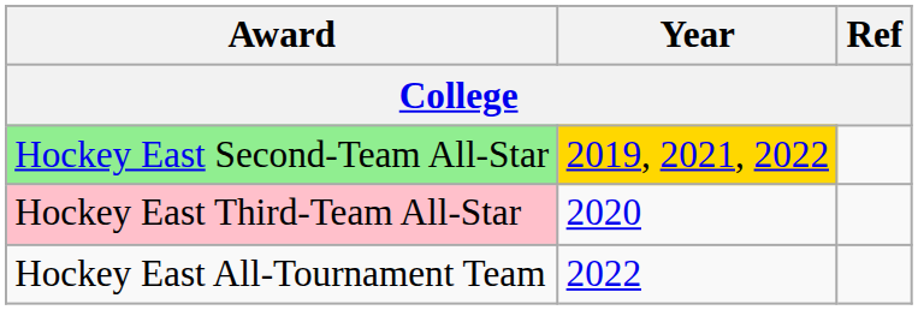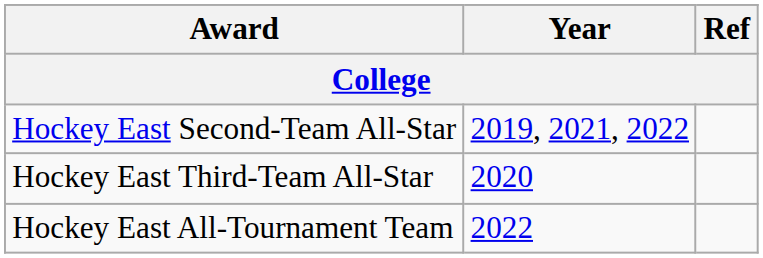row 3 | Award: lightgreen background -> no background
row 3 | Year: gold background -> no background
row 4 | Award: pink background -> no background
